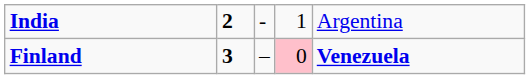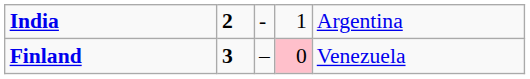Finland | column 5: bold -> normal
